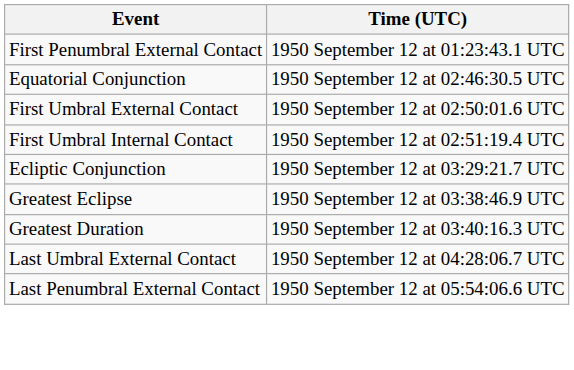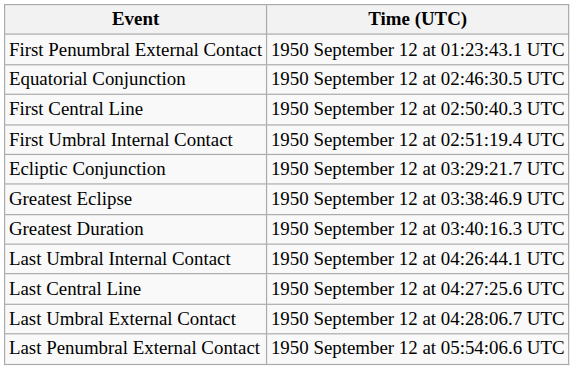- row: First Umbral External Contact | 1950 September 12 at 02:50:01.6 UTC
+ row: First Central Line | 1950 September 12 at 02:50:40.3 UTC
+ row: Last Umbral Internal Contact | 1950 September 12 at 04:26:44.1 UTC
+ row: Last Central Line | 1950 September 12 at 04:27:25.6 UTC
